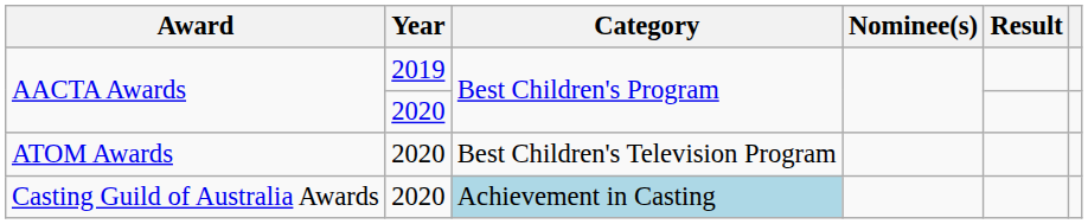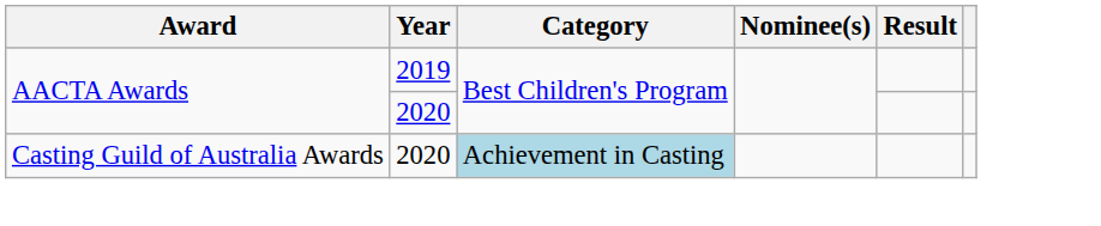- row: ATOM Awards | 2020 | Best Children's Television Program
